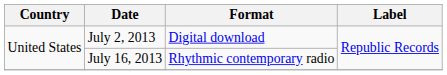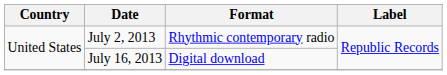July 2, 2013 | Format: Digital download -> Rhythmic contemporary radio
July 16, 2013 | Format: Rhythmic contemporary radio -> Digital download
